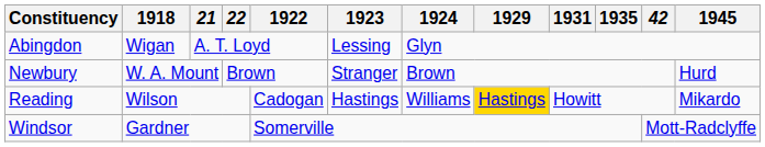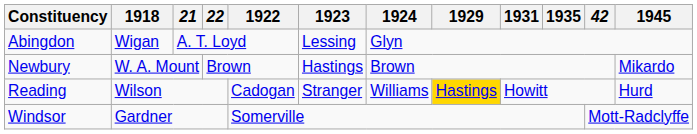Newbury | 1923: Stranger -> Hastings
Newbury | 1945: Hurd -> Mikardo
Reading | 1923: Hastings -> Stranger
Reading | 1945: Mikardo -> Hurd
